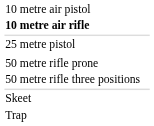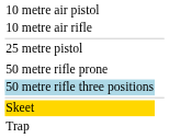10 metre air rifle | column 1: bold -> normal
50 metre rifle three positions | column 1: no background -> lightblue background
Skeet | column 1: no background -> gold background
